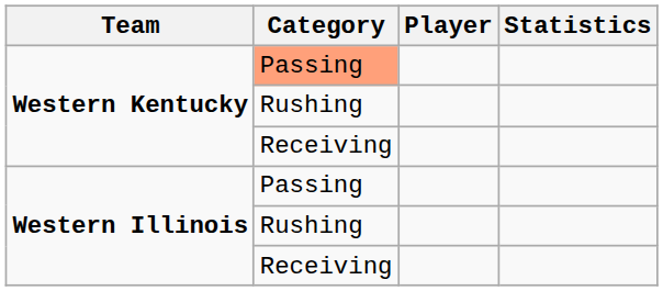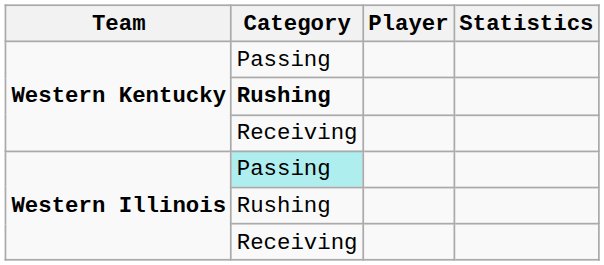Western Kentucky / Passing | Category: lightsalmon background -> no background
Western Kentucky / Rushing | Category: normal -> bold
Western Illinois / Passing | Category: no background -> paleturquoise background
